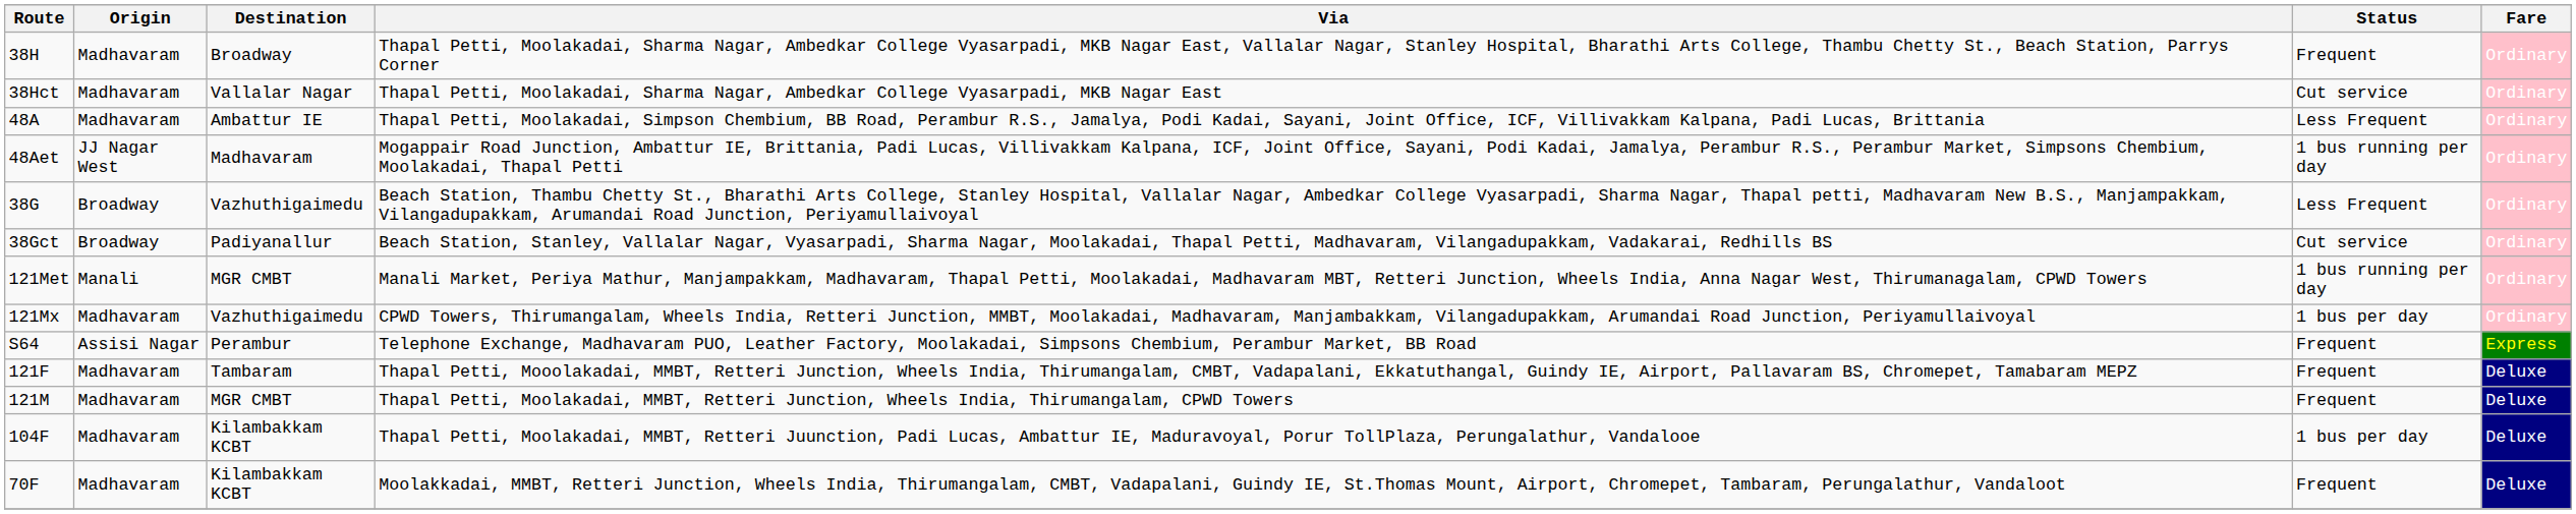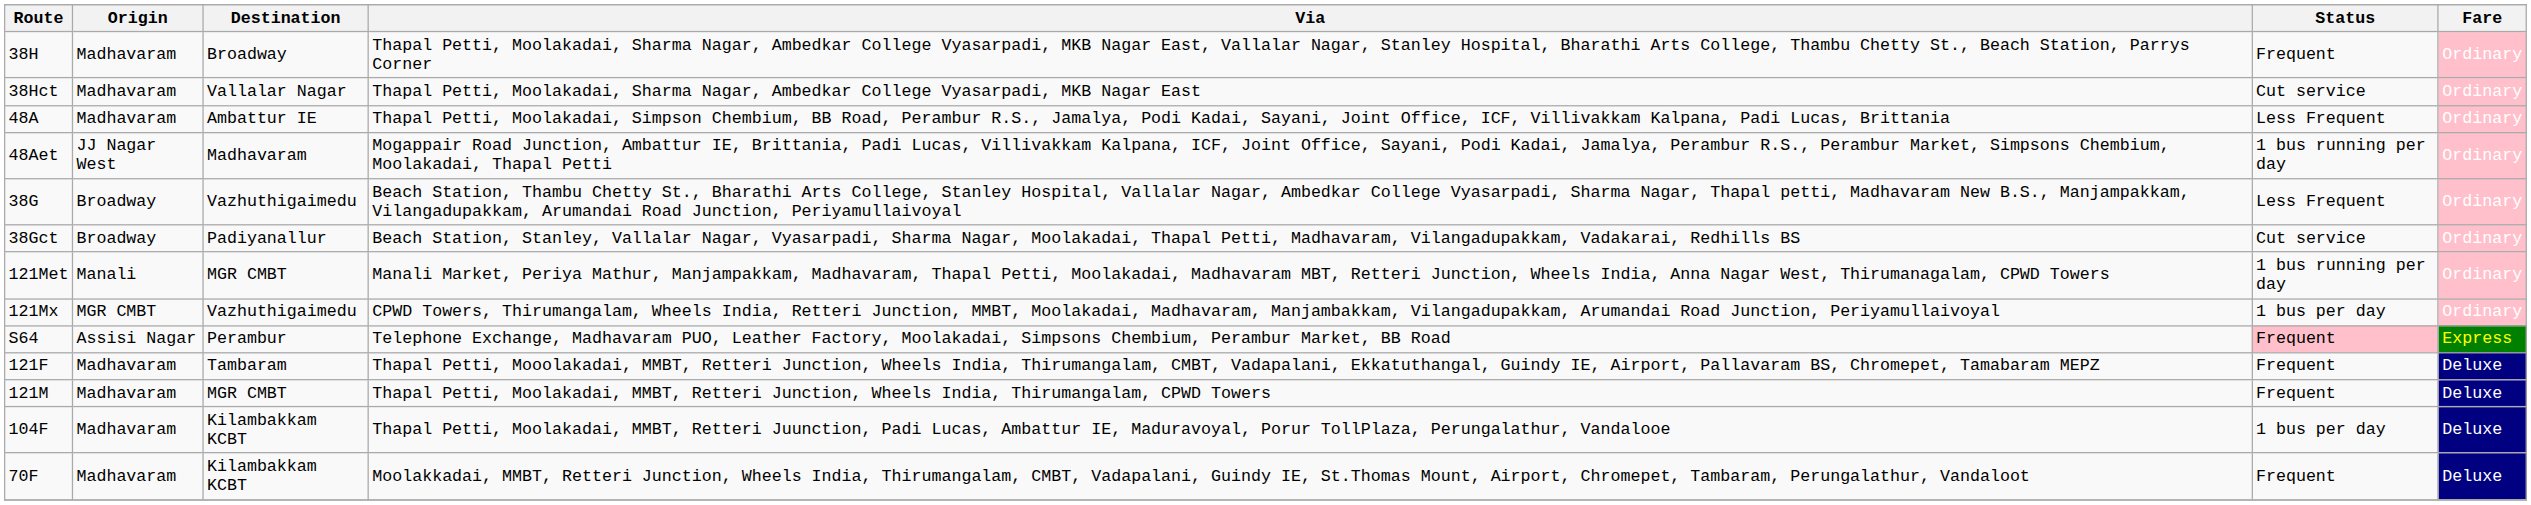row 9 | Origin: Madhavaram -> MGR CMBT
row 10 | Status: no background -> pink background
